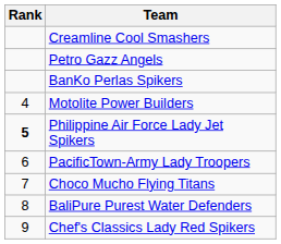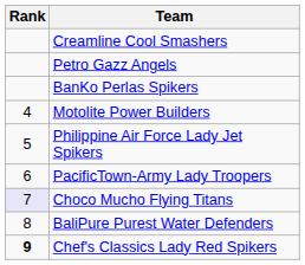Philippine Air Force Lady Jet Spikers | Rank: bold -> normal
Choco Mucho Flying Titans | Rank: no background -> lavender background
Chef's Classics Lady Red Spikers | Rank: normal -> bold
